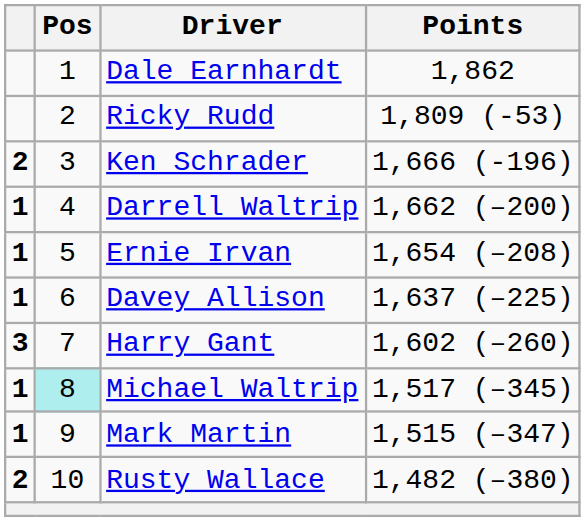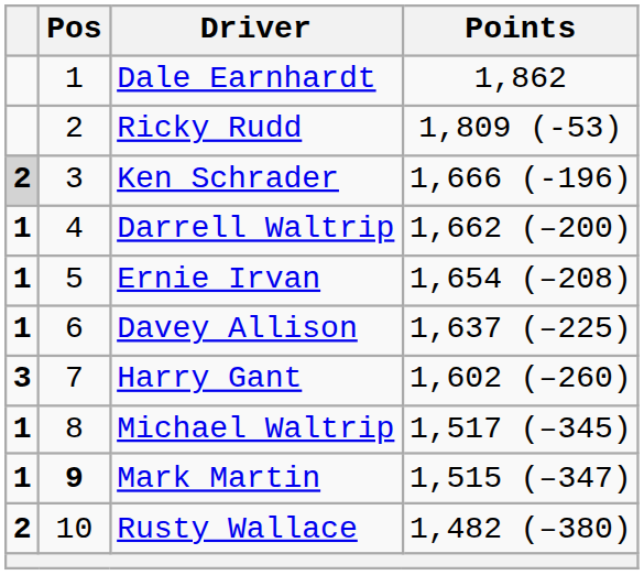Ken Schrader | column 1: no background -> lightgrey background
Michael Waltrip | Pos: paleturquoise background -> no background
Mark Martin | Pos: normal -> bold
